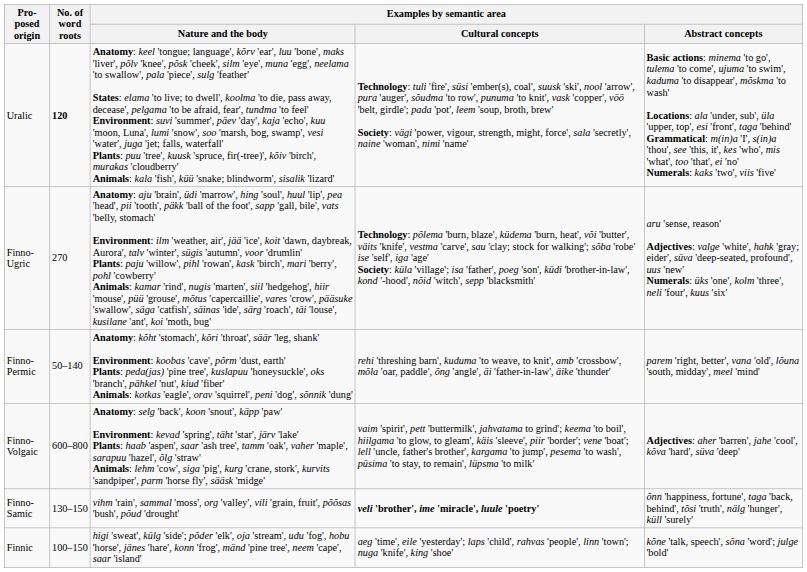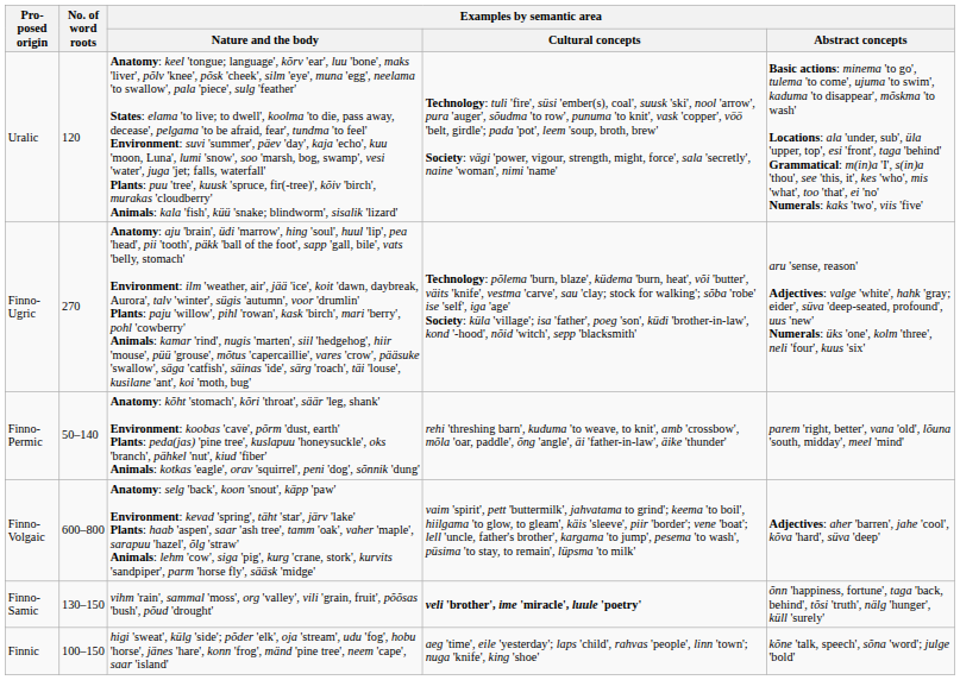Uralic | No. of word roots: bold -> normal
